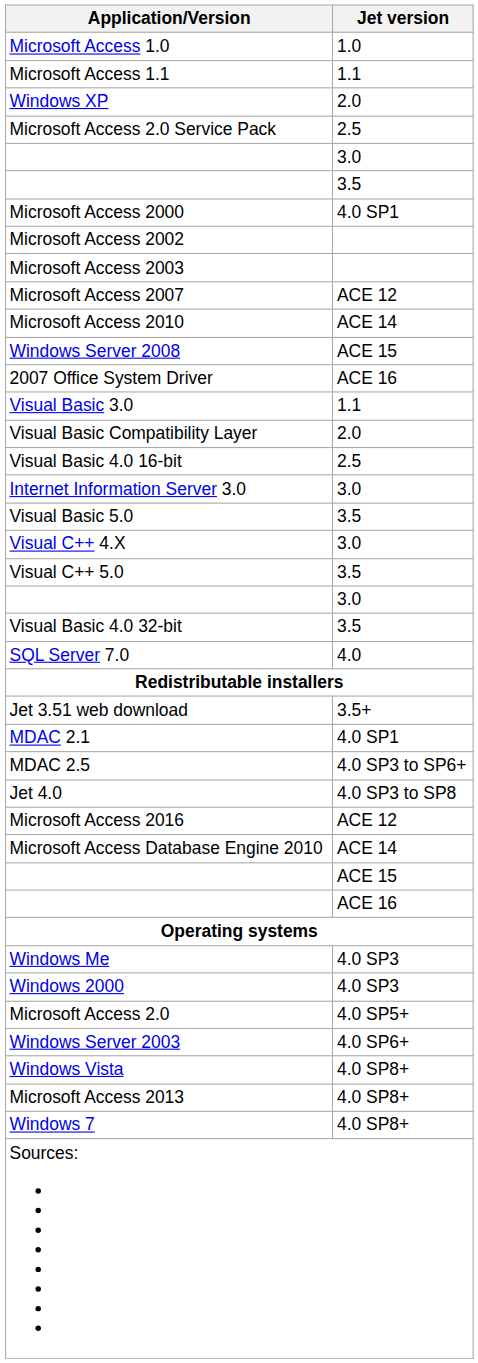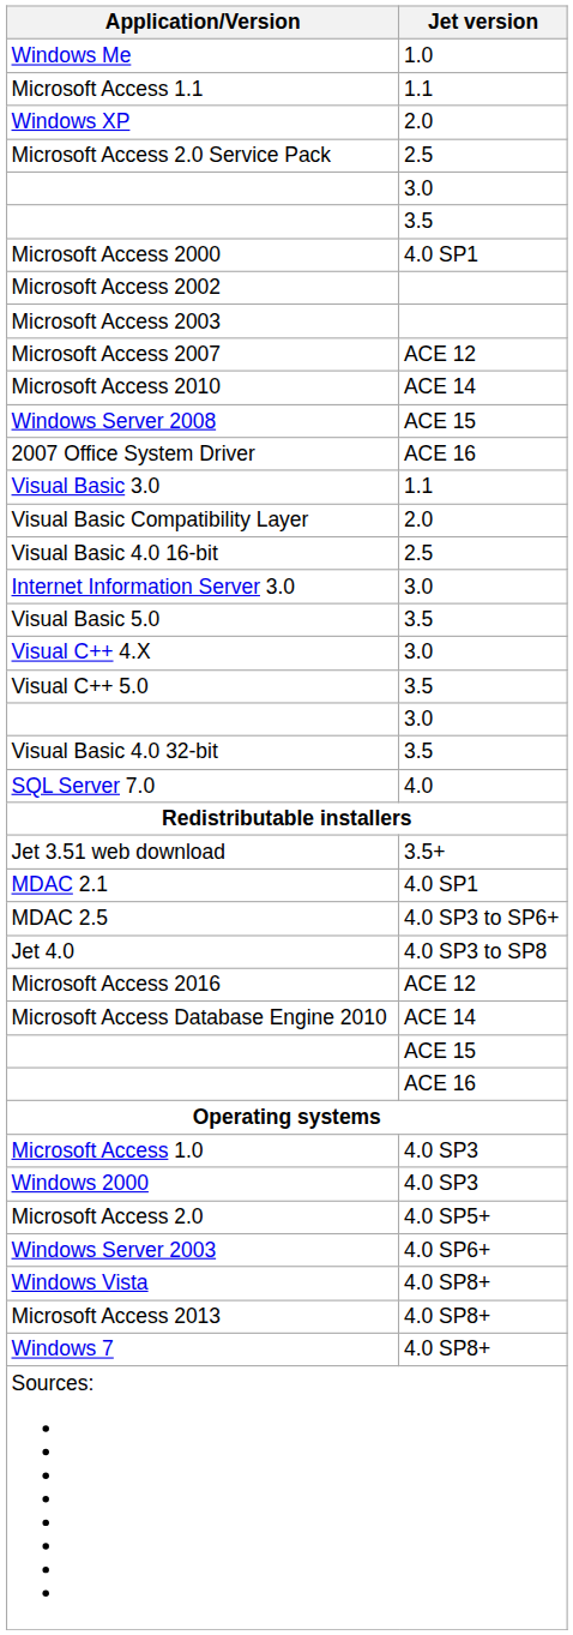row 2 | Application/Version: Microsoft Access 1.0 -> Windows Me
row 35 | Application/Version: Windows Me -> Microsoft Access 1.0
